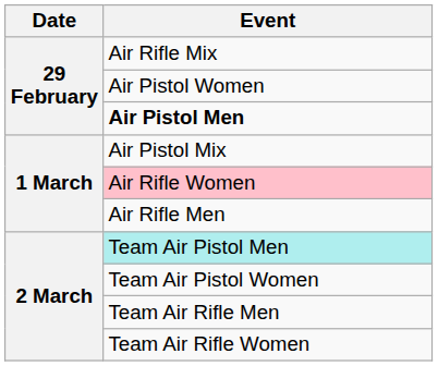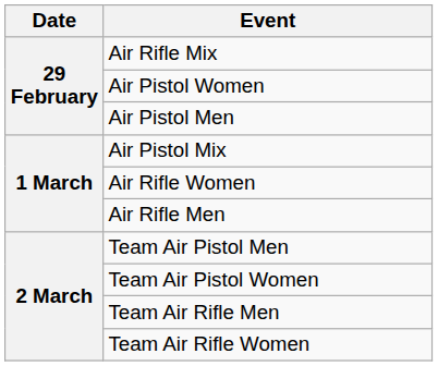Air Pistol Men | Event: bold -> normal
Air Rifle Women | Event: pink background -> no background
Team Air Pistol Men | Event: paleturquoise background -> no background
